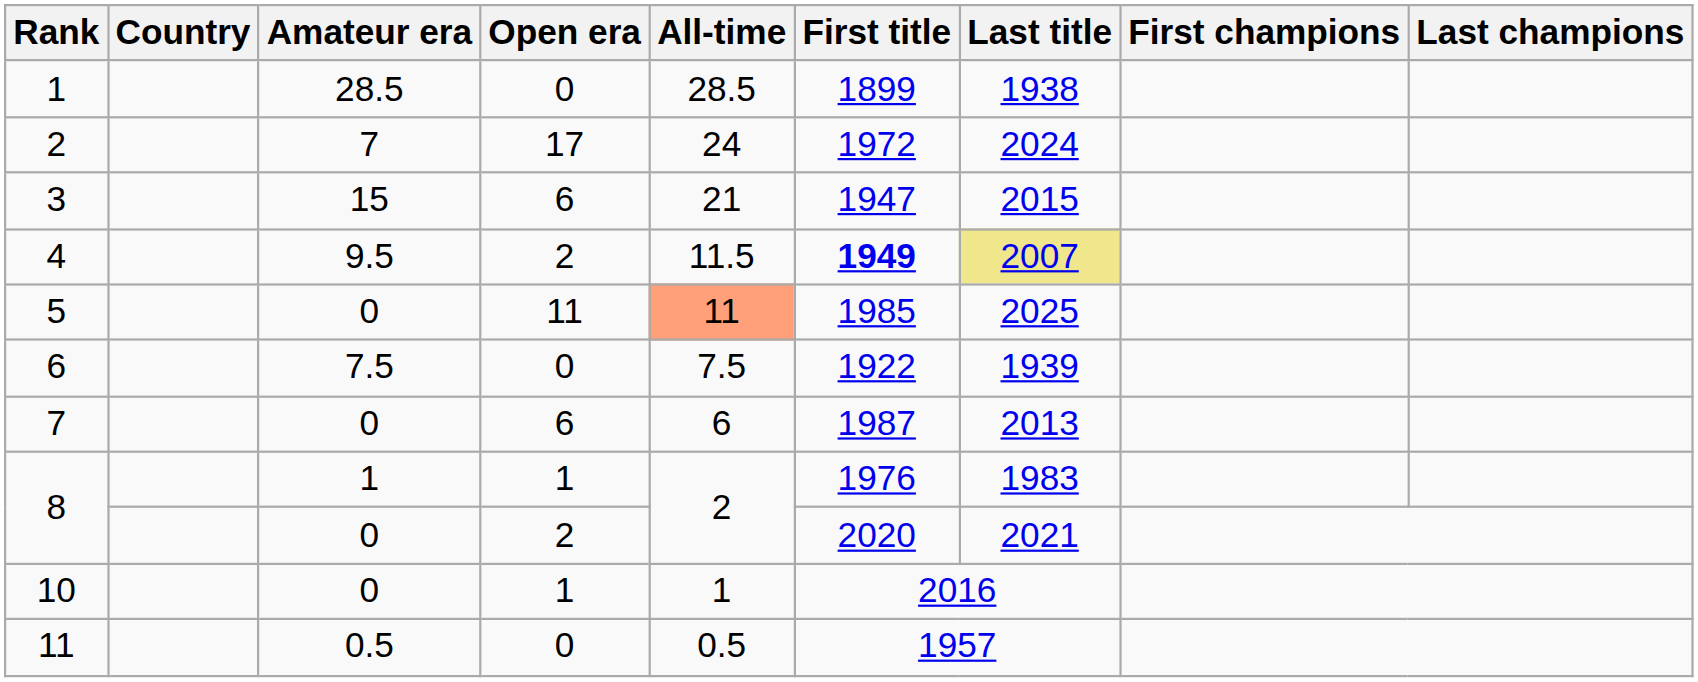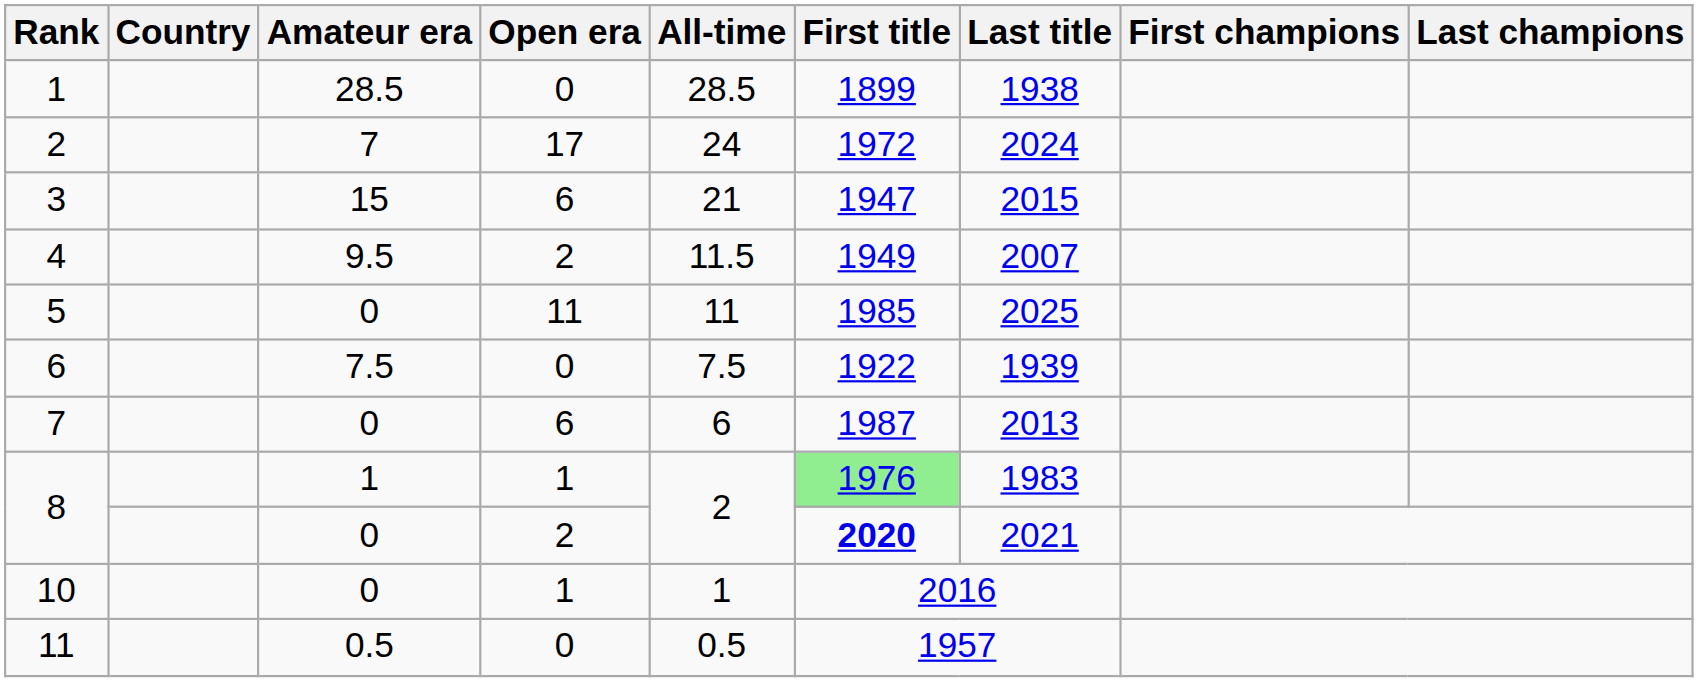4 | First title: bold -> normal
4 | Last title: khaki background -> no background
5 | All-time: lightsalmon background -> no background
8 / 1 | First title: no background -> lightgreen background
8 / 0 | First title: normal -> bold
